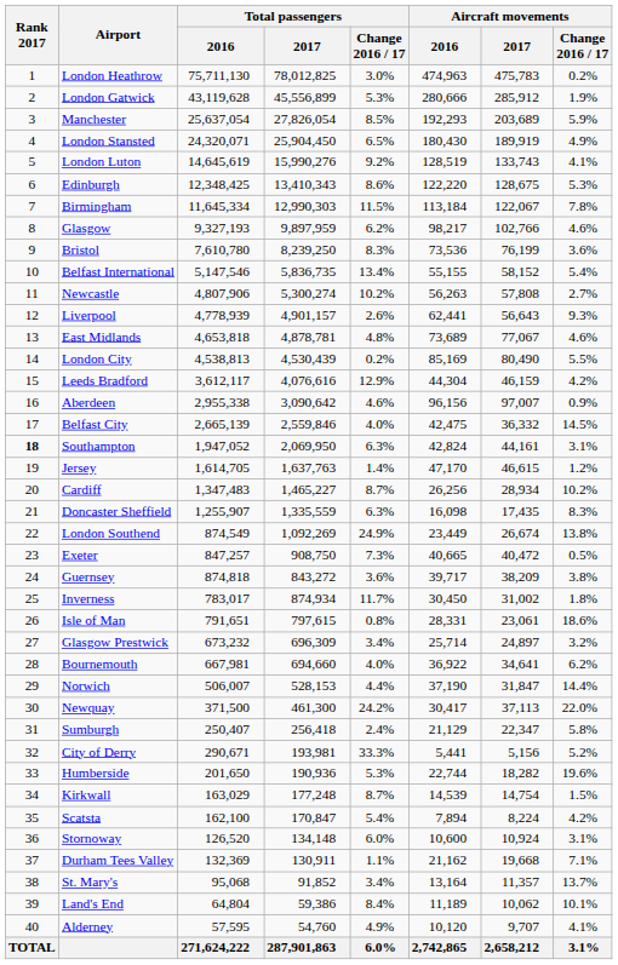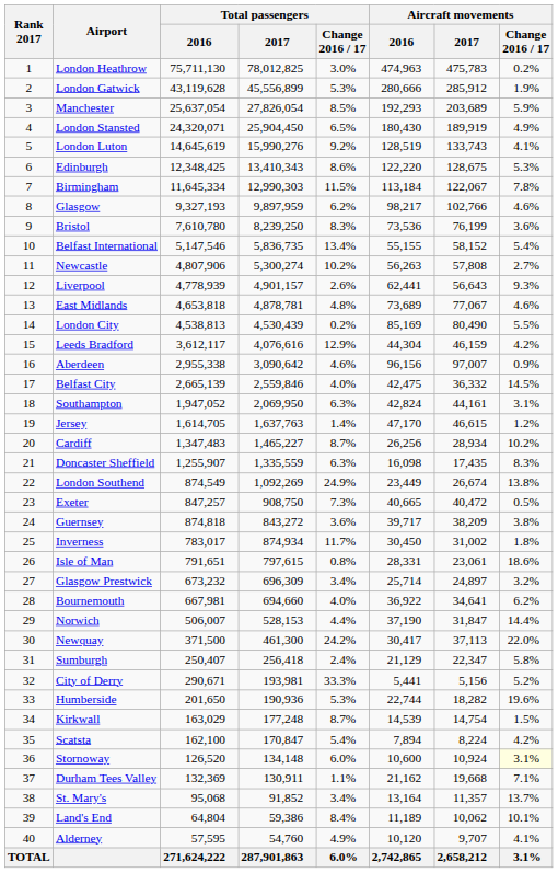Southampton | Rank 2017: bold -> normal
Stornoway | Aircraft movements / Change 2016 / 17: no background -> lightyellow background
